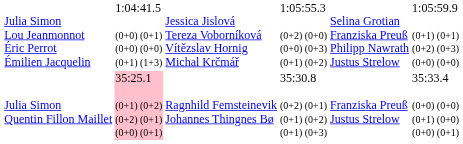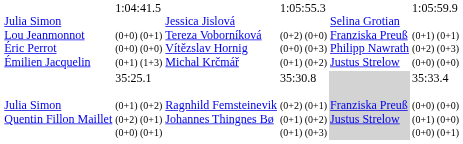Julia Simon Quentin Fillon Maillet | column 2: pink background -> no background
Julia Simon Quentin Fillon Maillet | column 5: no background -> lightgrey background
